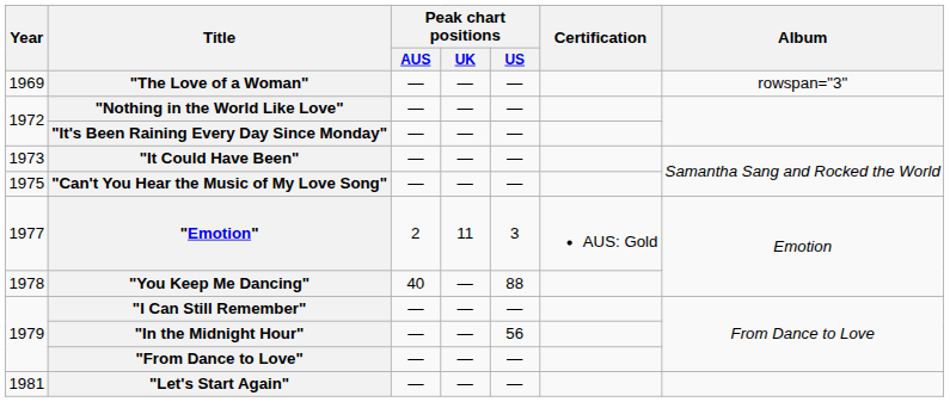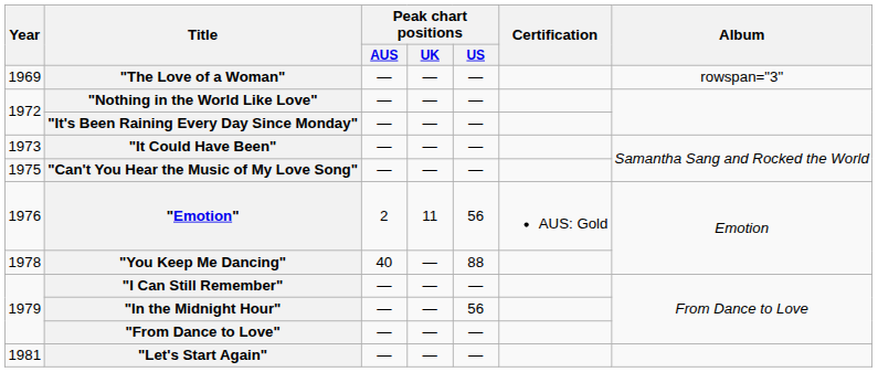"Emotion" | Year: 1977 -> 1976
"Emotion" | Peak chart positions / US: 3 -> 56
